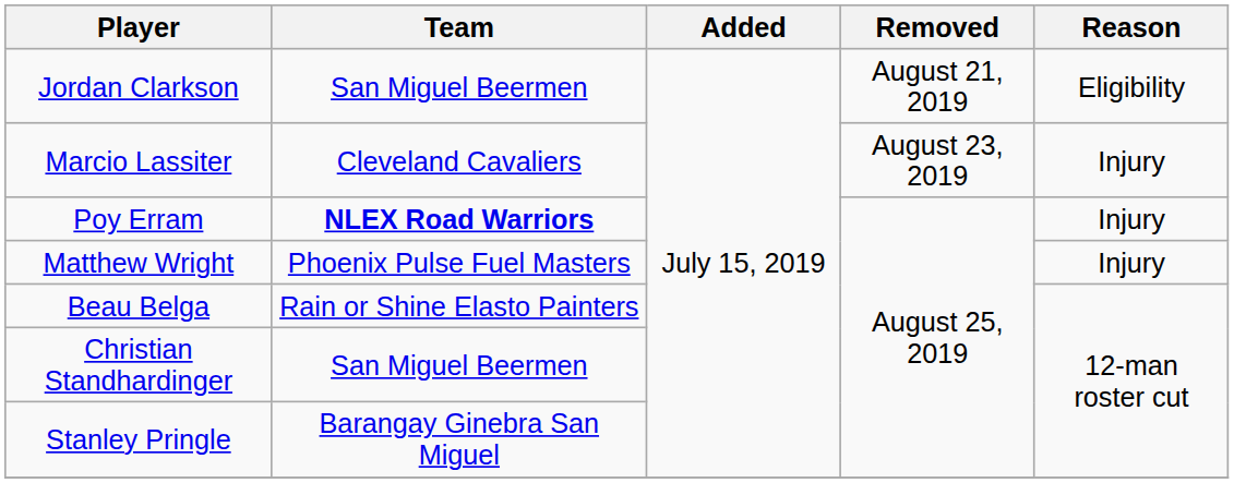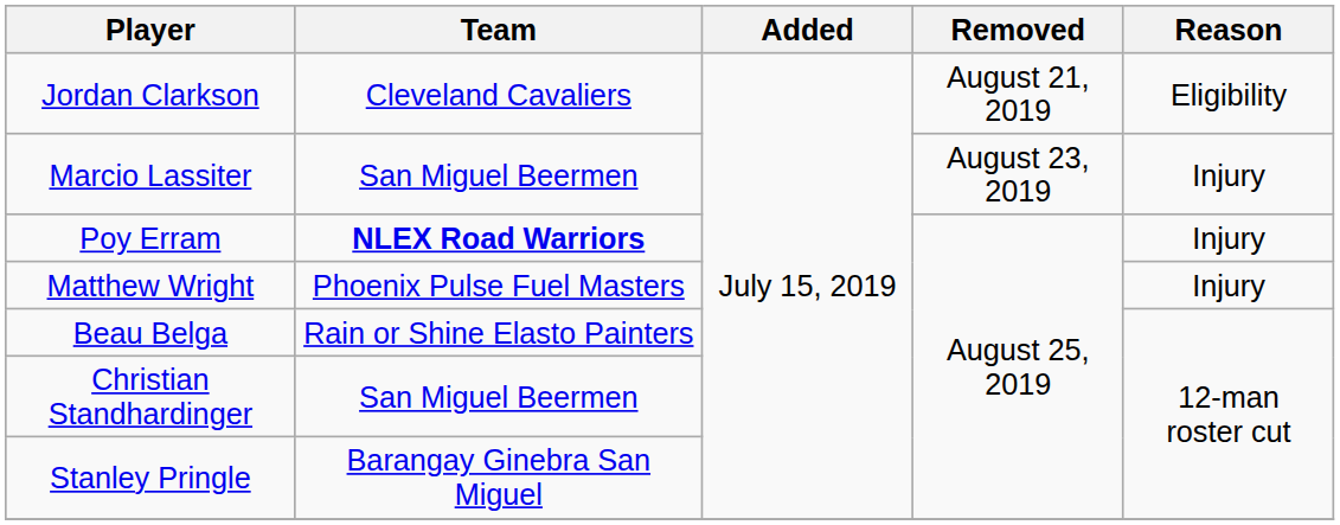Jordan Clarkson | Team: San Miguel Beermen -> Cleveland Cavaliers
Marcio Lassiter | Team: Cleveland Cavaliers -> San Miguel Beermen
